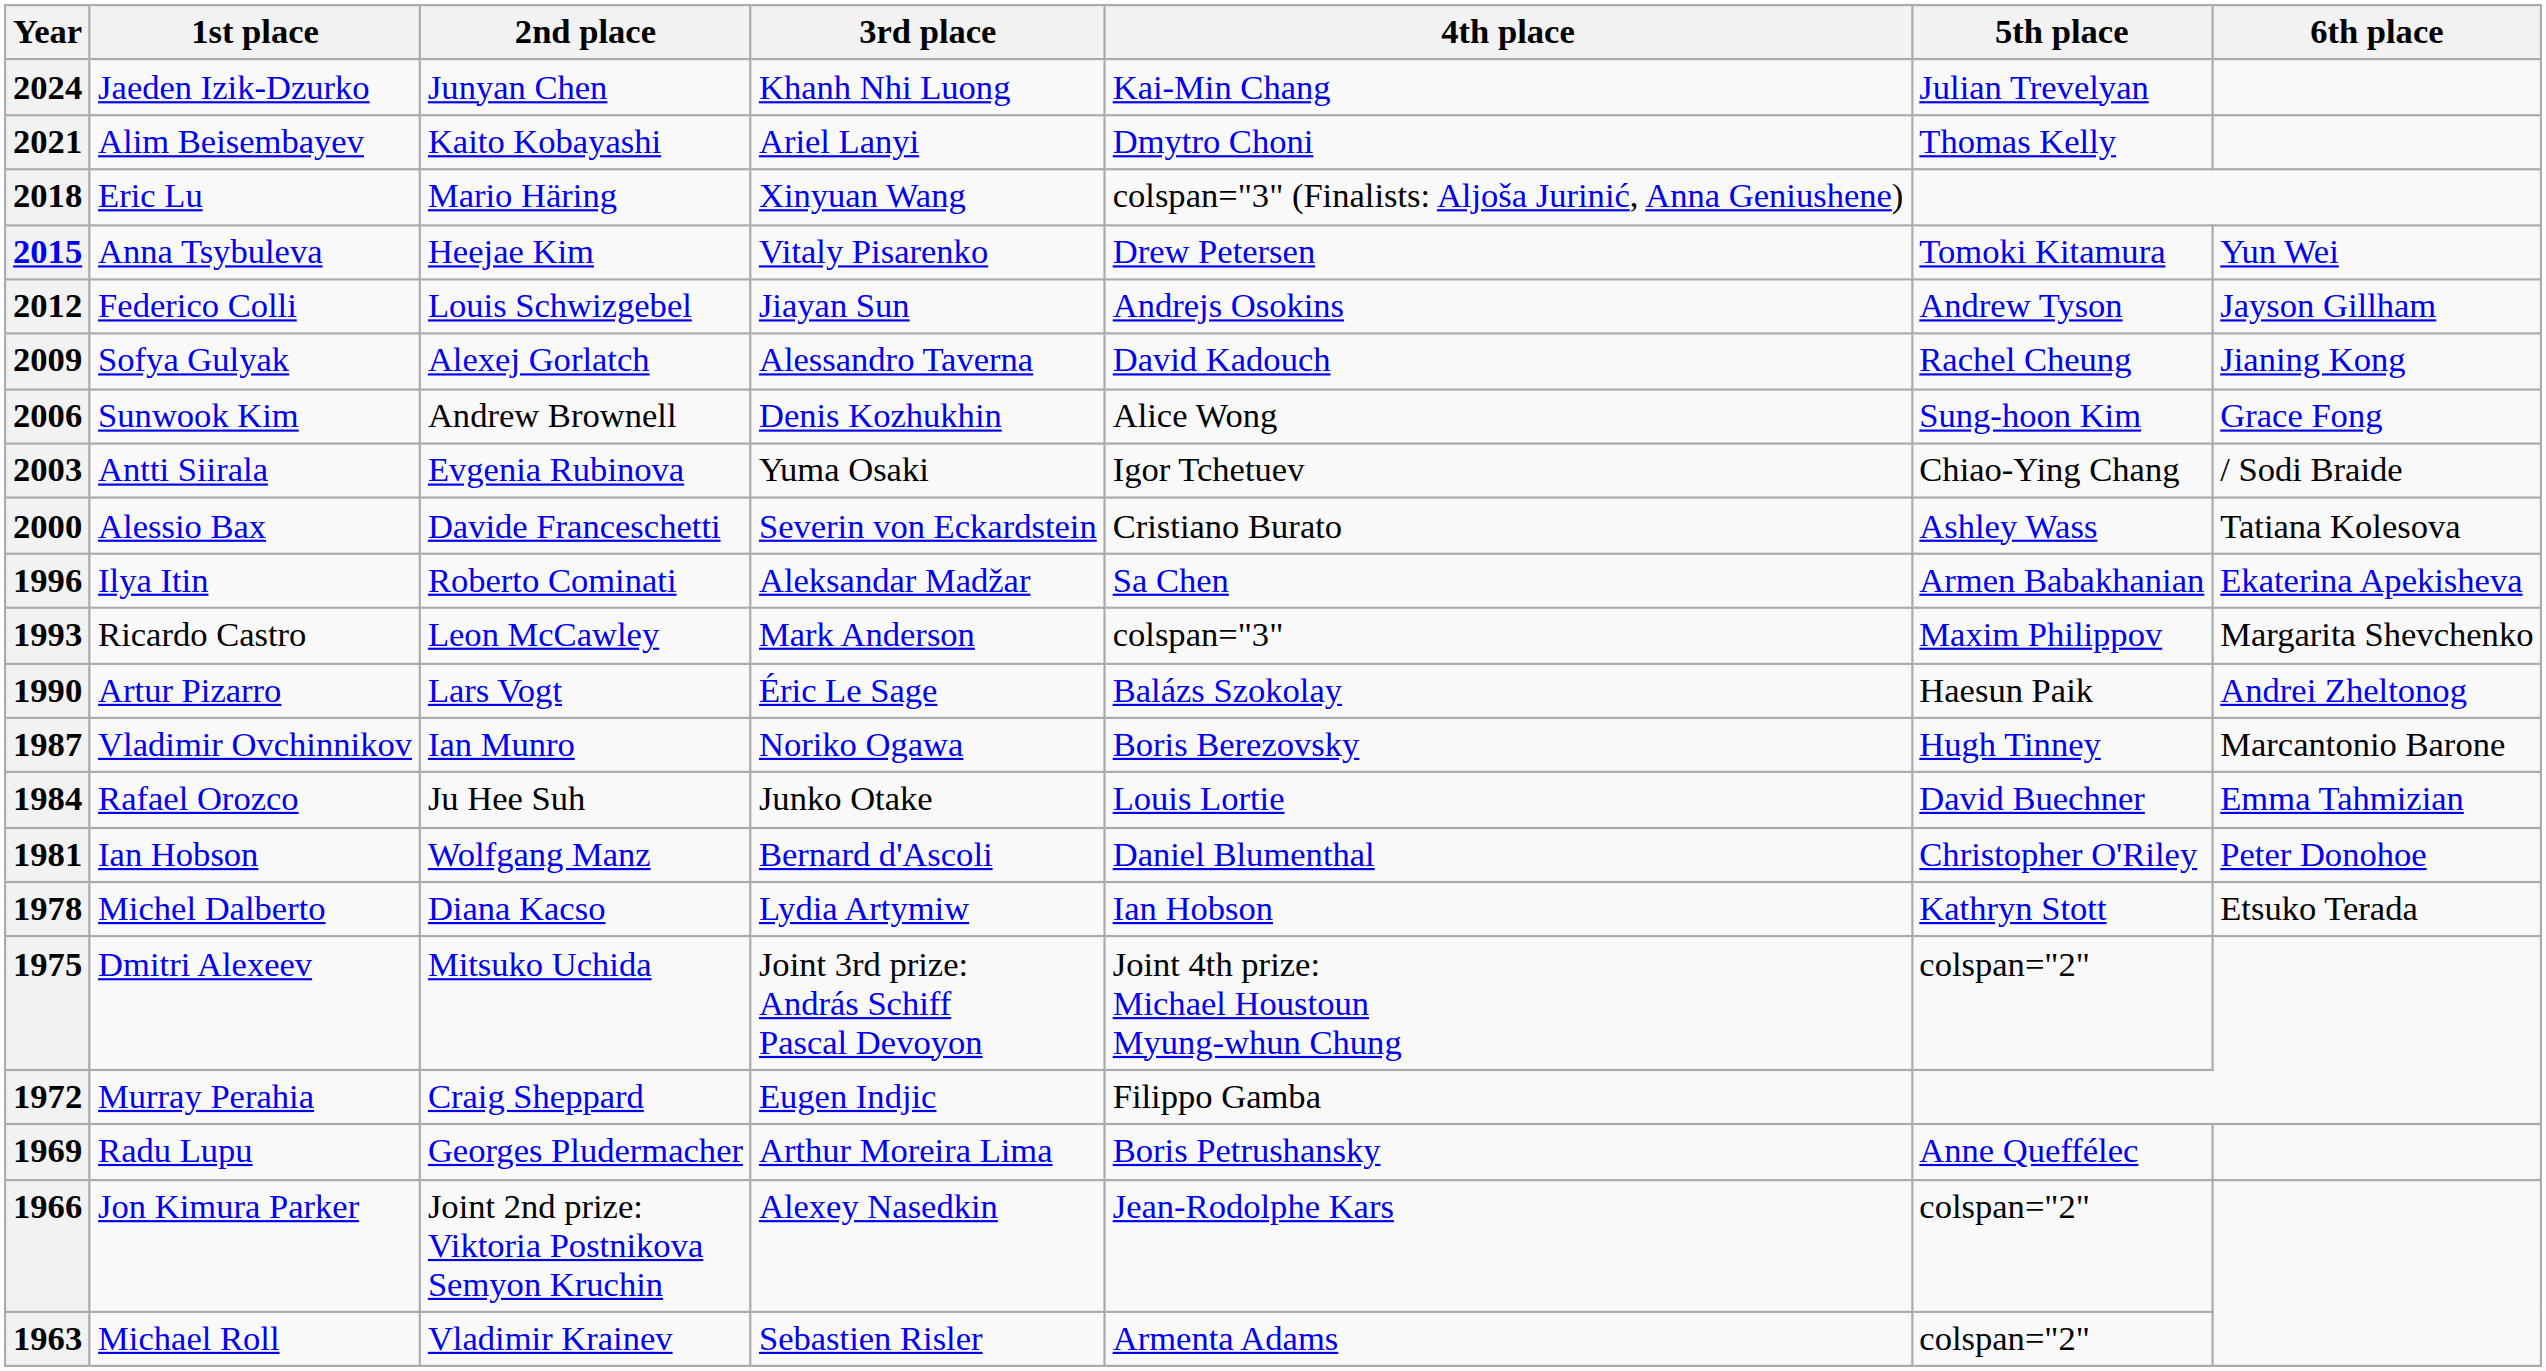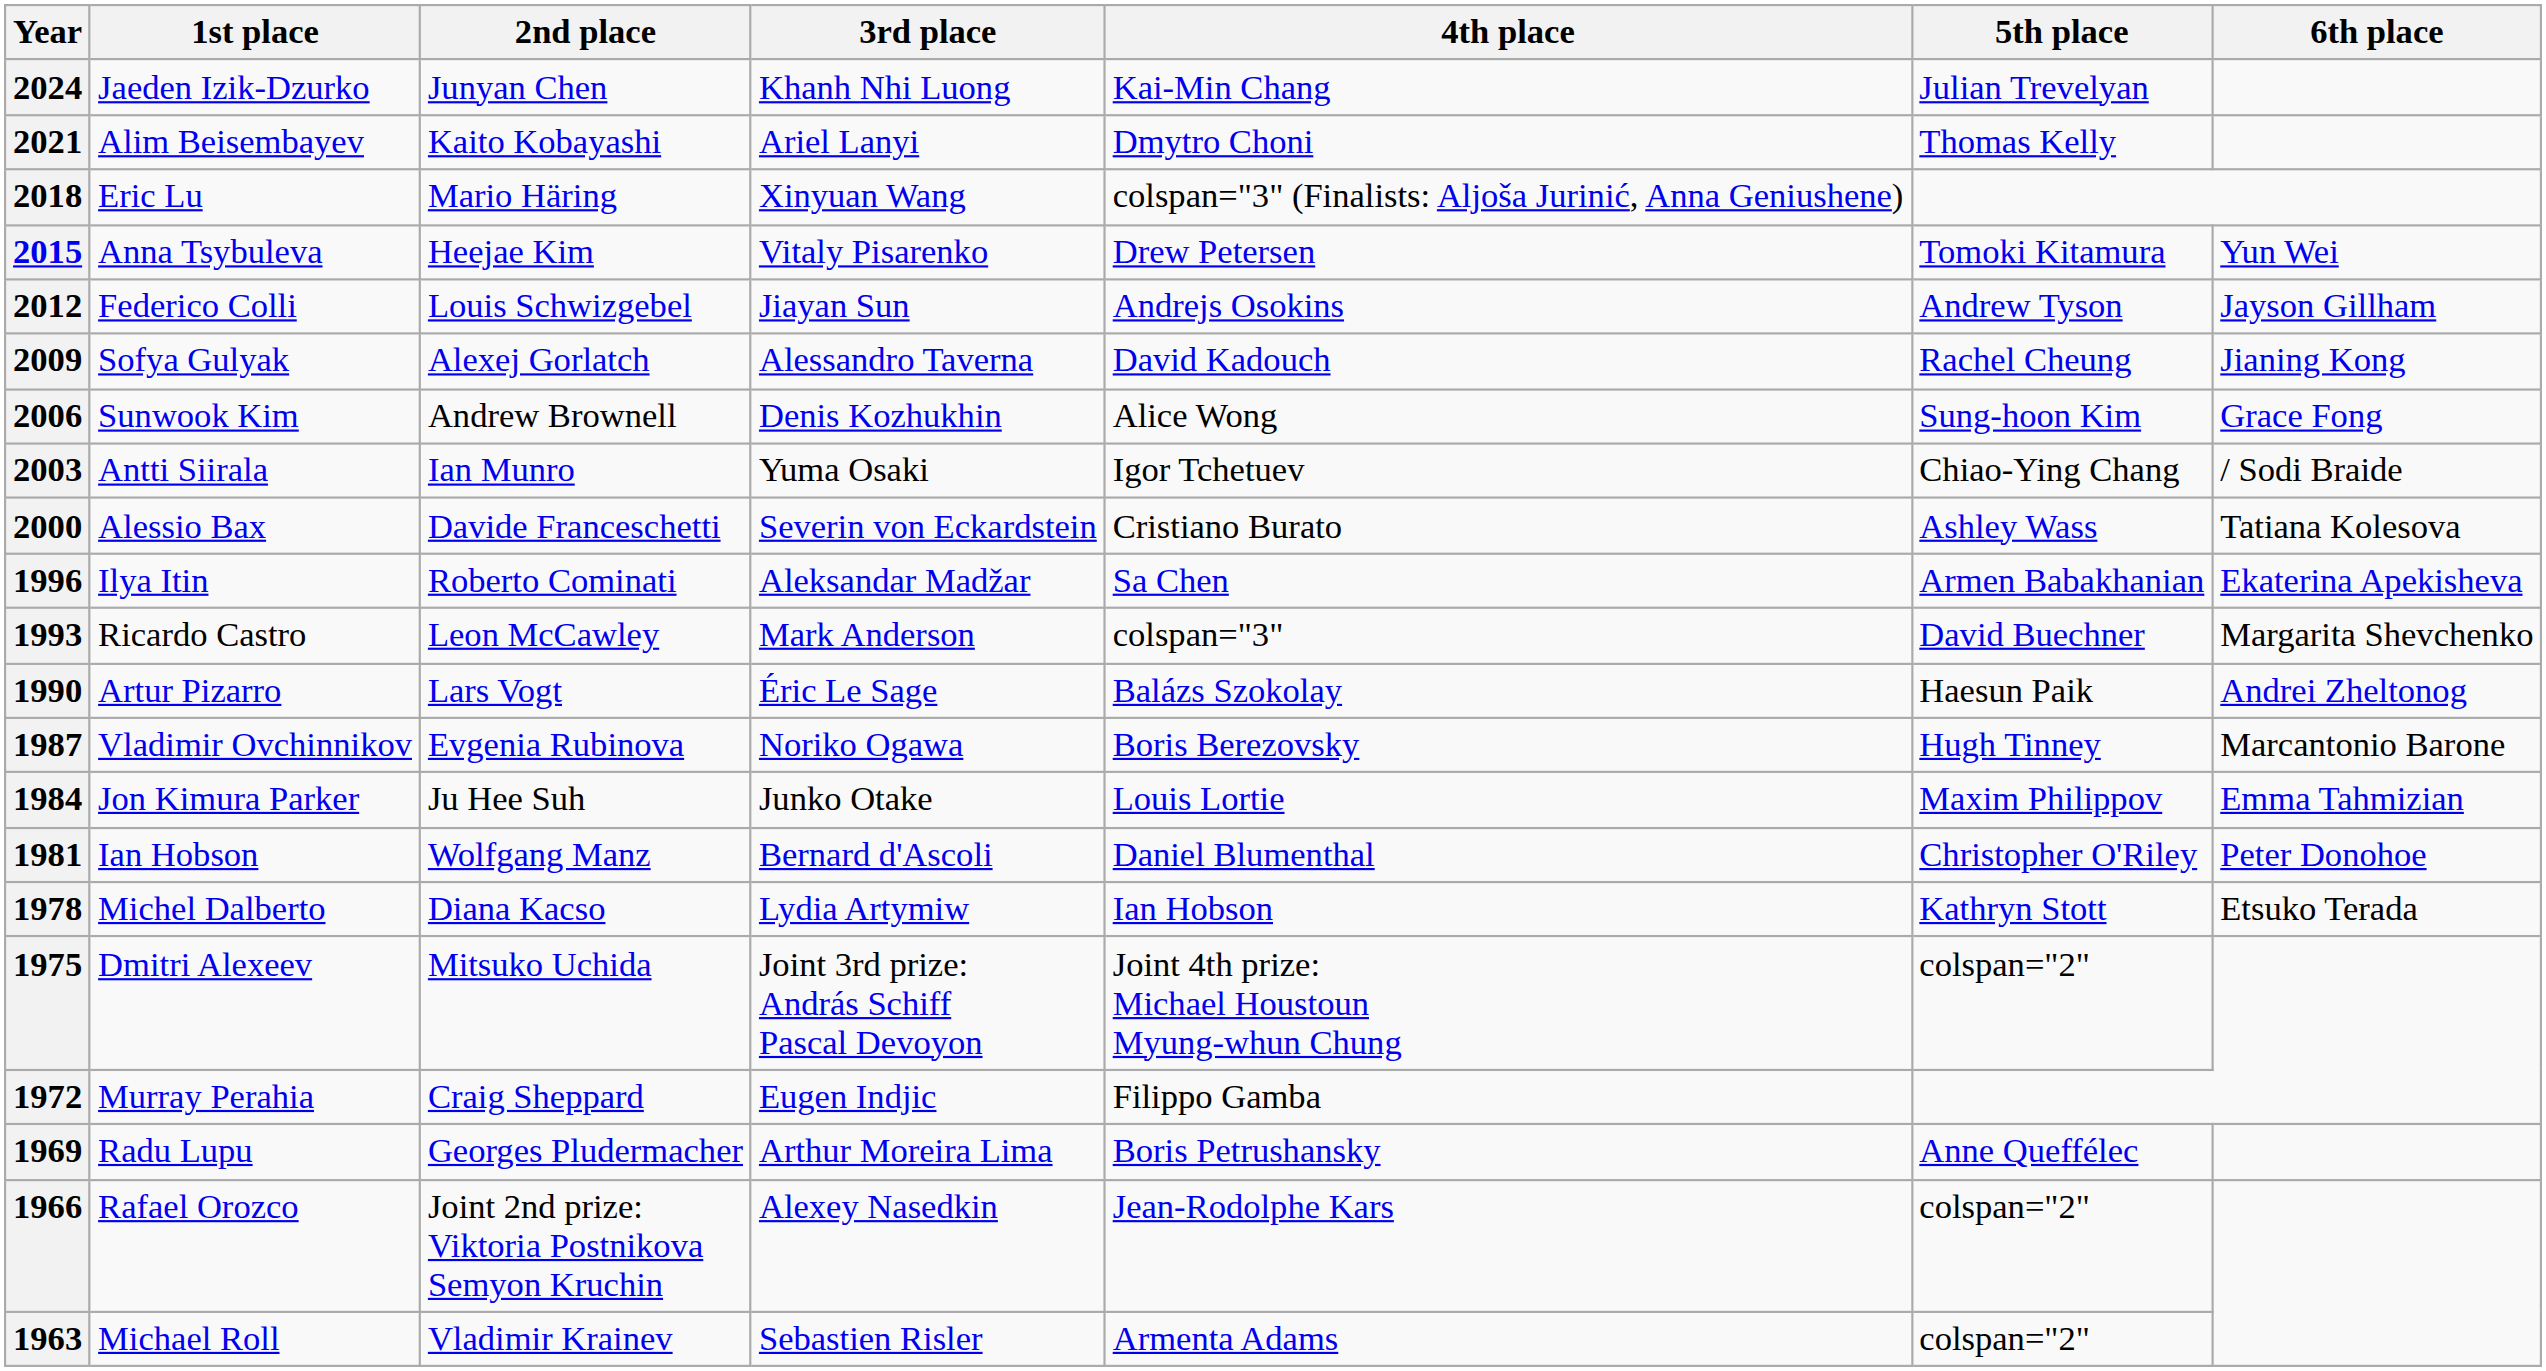2003 | 2nd place: Evgenia Rubinova -> Ian Munro
1993 | 5th place: Maxim Philippov -> David Buechner
1987 | 2nd place: Ian Munro -> Evgenia Rubinova
1984 | 1st place: Rafael Orozco -> Jon Kimura Parker
1984 | 5th place: David Buechner -> Maxim Philippov
1966 | 1st place: Jon Kimura Parker -> Rafael Orozco
